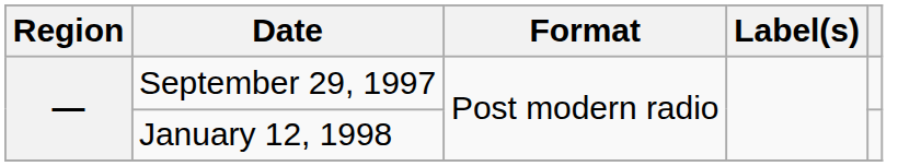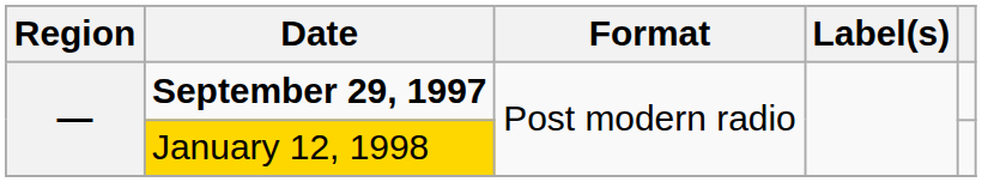September 29, 1997 | Date: normal -> bold
January 12, 1998 | Date: no background -> gold background
